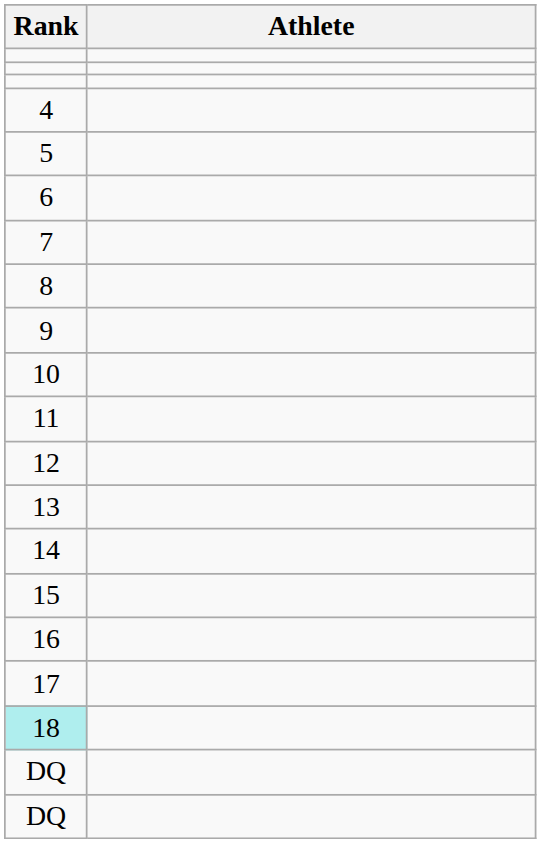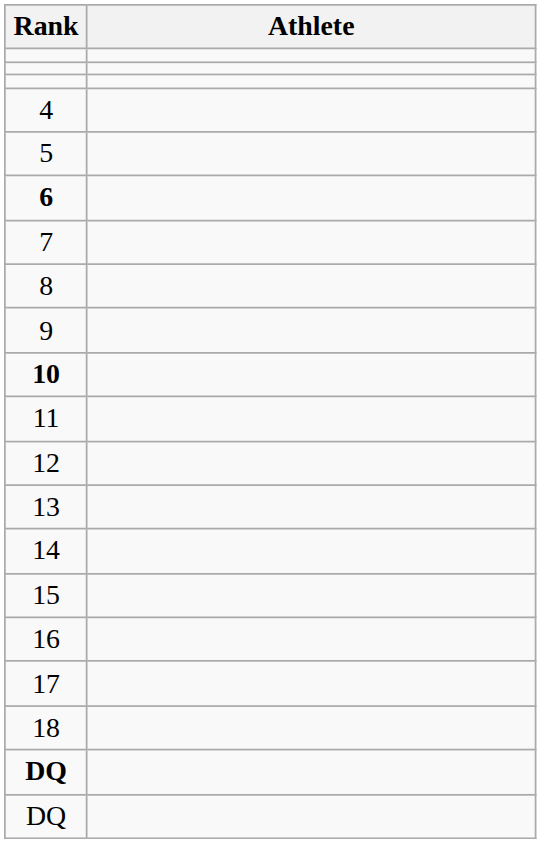row 7 | Rank: normal -> bold
row 11 | Rank: normal -> bold
row 19 | Rank: paleturquoise background -> no background
row 20 | Rank: normal -> bold
